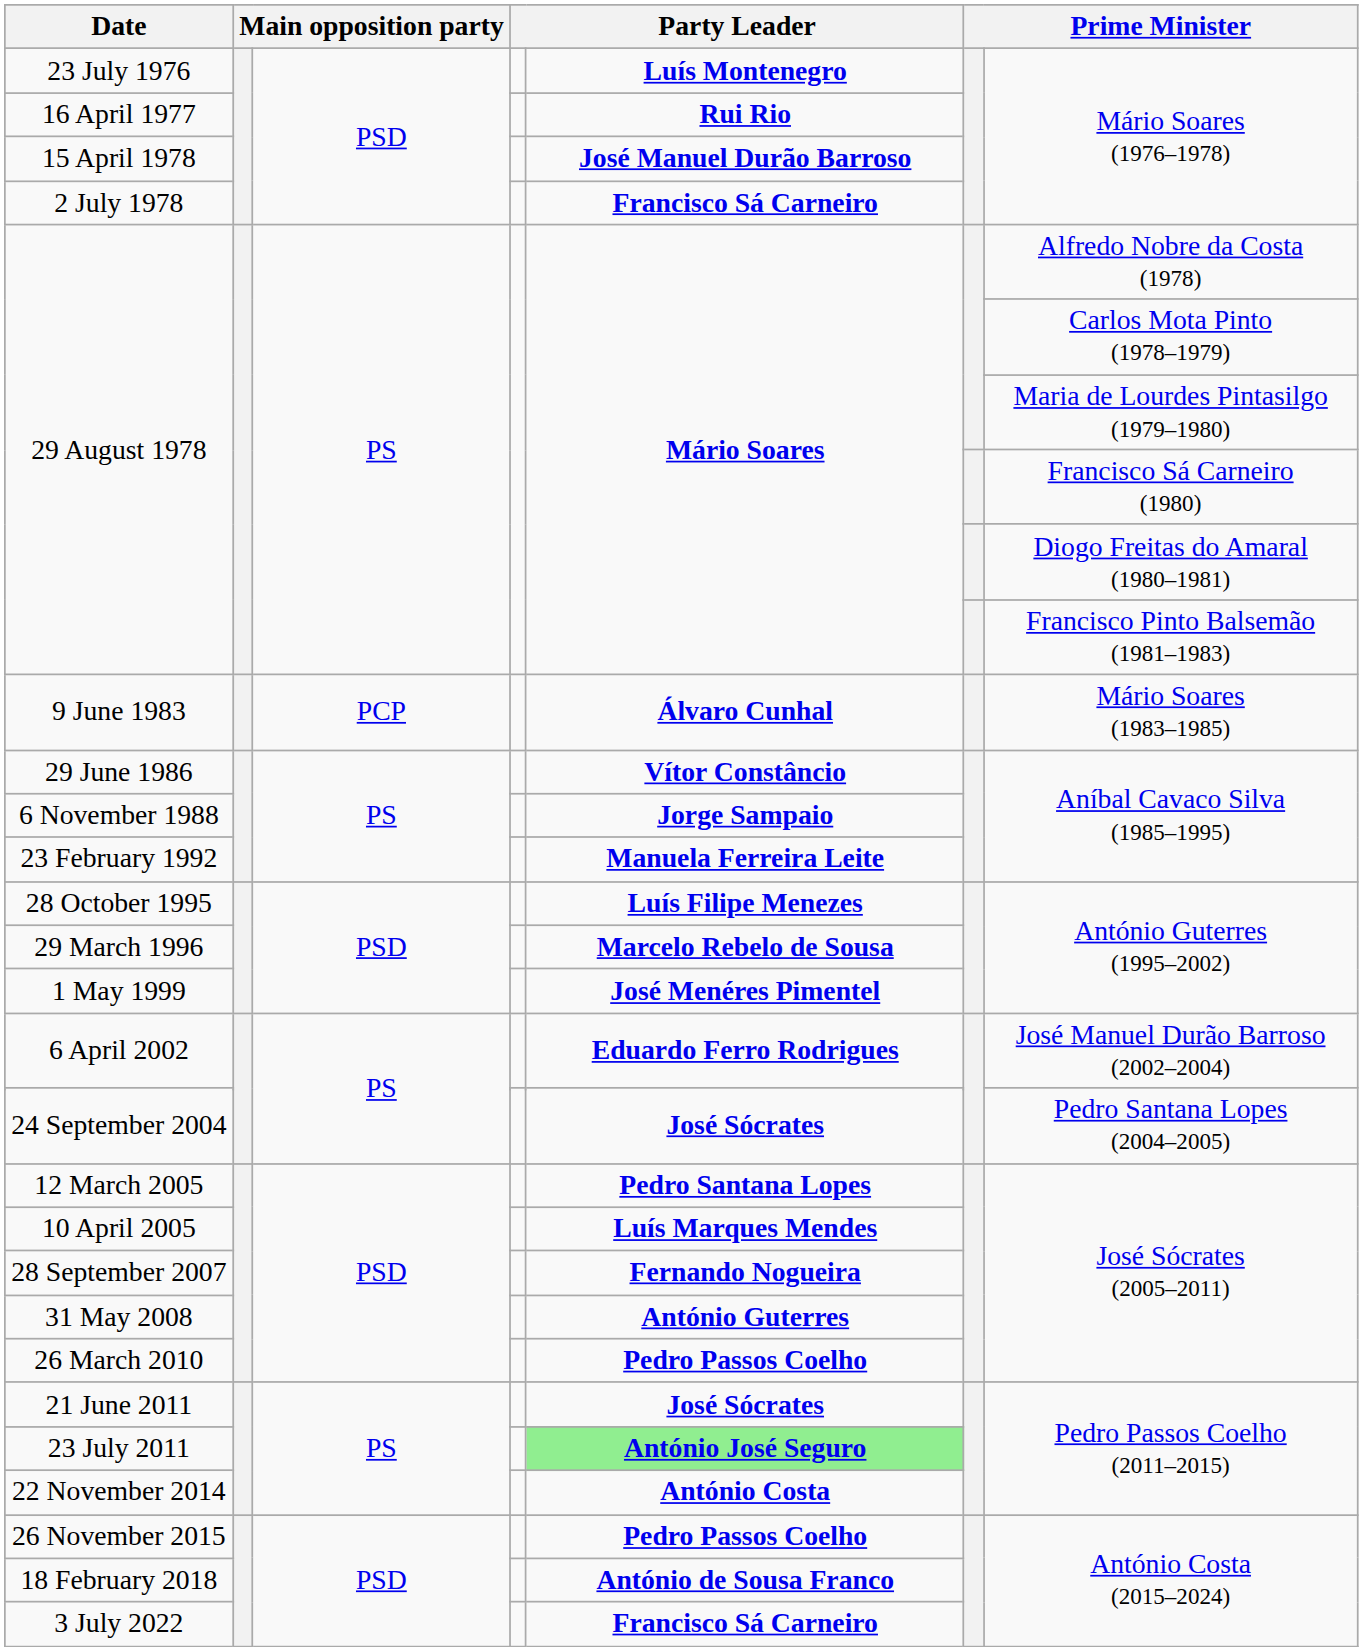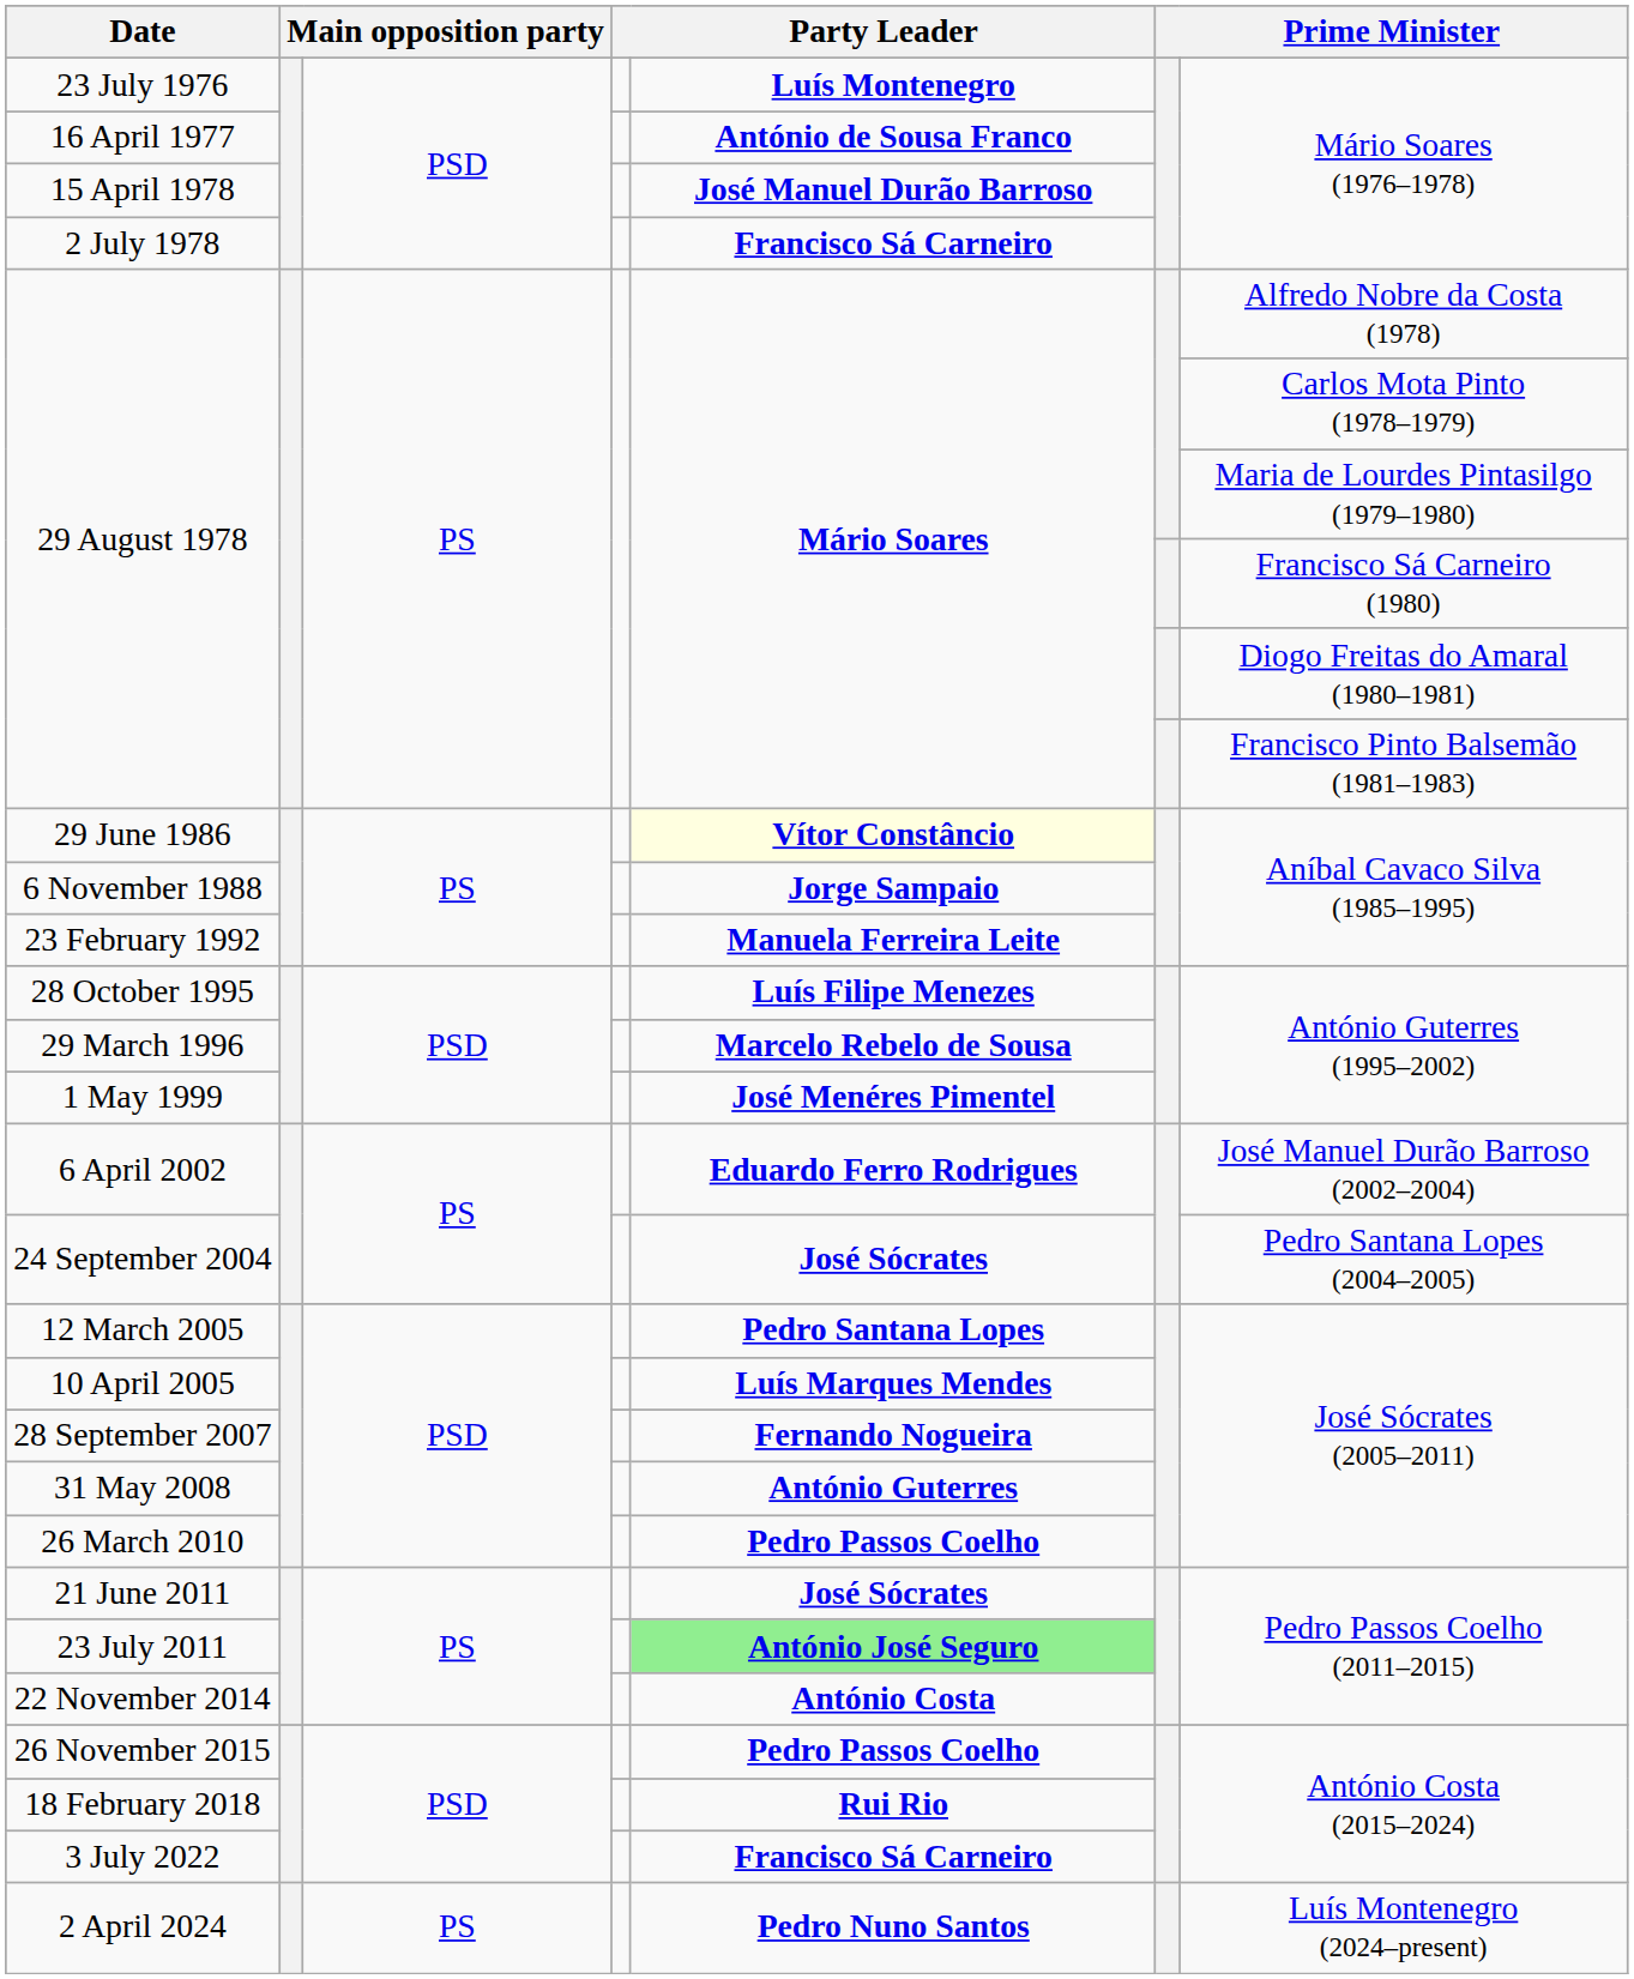16 April 1977 | column 5: Rui Rio -> António de Sousa Franco
- row: 9 June 1983 | PCP | Álvaro Cunhal | Mário Soares (1983–1985)
29 June 1986 | column 5: no background -> lightyellow background
18 February 2018 | column 5: António de Sousa Franco -> Rui Rio
+ row: 2 April 2024 | PS | Pedro Nuno Santos | Luís Montenegro (2024–present)
